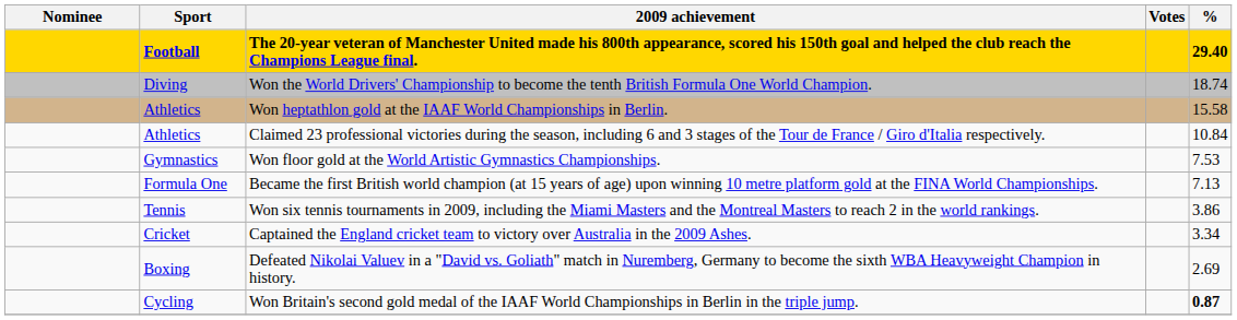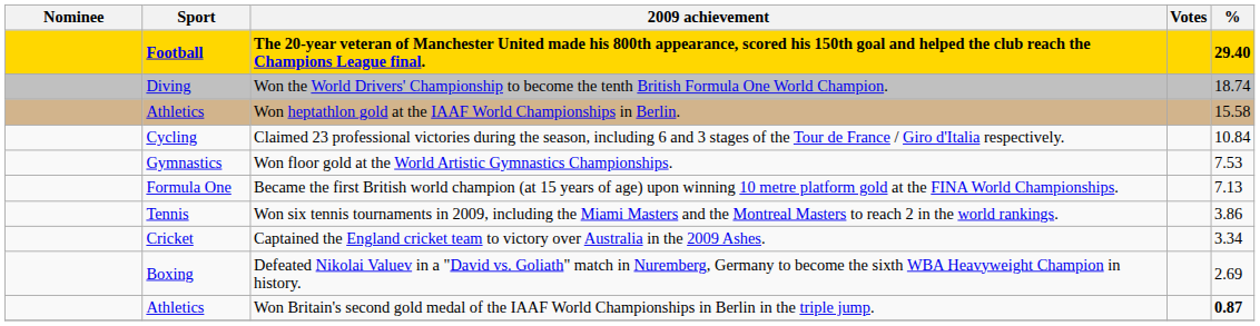row 5 | Sport: Athletics -> Cycling
row 11 | Sport: Cycling -> Athletics
